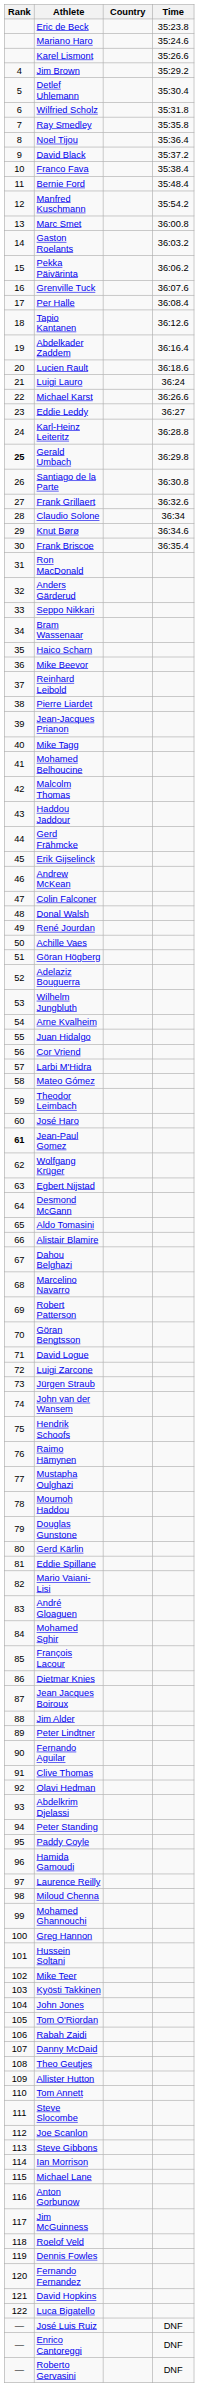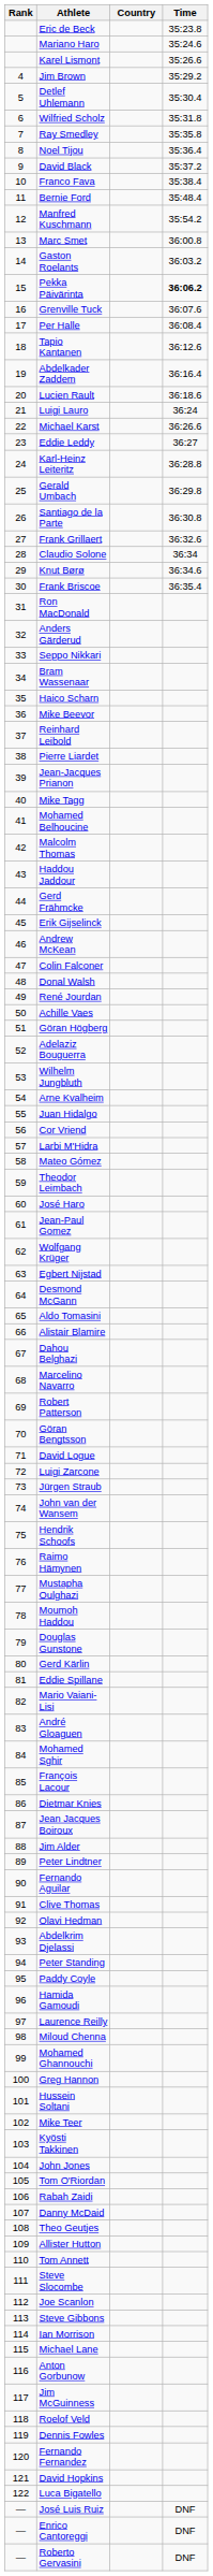Pekka Päivärinta | Time: normal -> bold
Gerald Umbach | Rank: bold -> normal
Jean-Paul Gomez | Rank: bold -> normal
